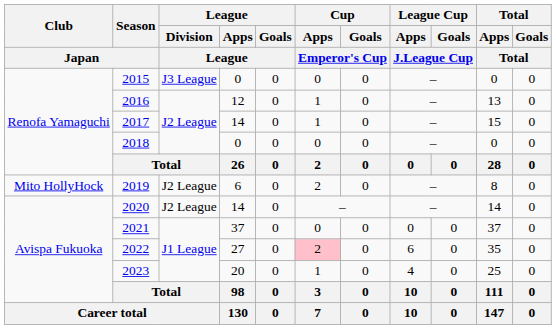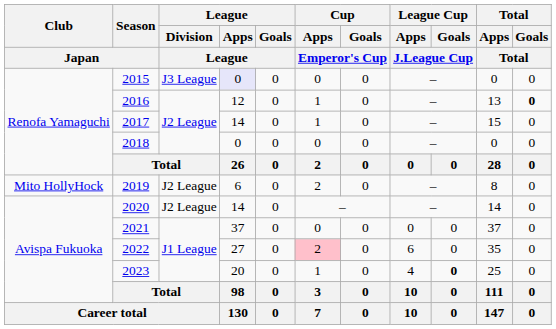2015 | League / Apps / League: no background -> lavender background
2016 | Total / Goals / Total: normal -> bold
2023 | League Cup / Goals / J.League Cup: normal -> bold
